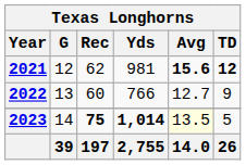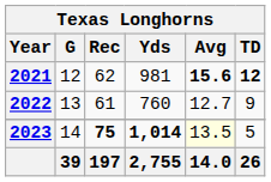2022 | Rec: 60 -> 61
2022 | Yds: 766 -> 760
